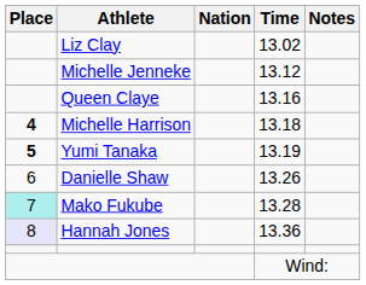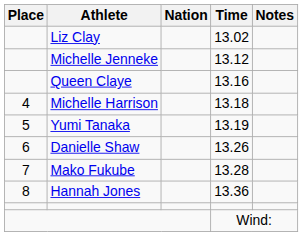Michelle Harrison | Place: bold -> normal
Yumi Tanaka | Place: bold -> normal
Mako Fukube | Place: paleturquoise background -> no background
Hannah Jones | Place: lavender background -> no background
